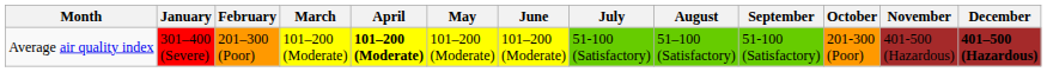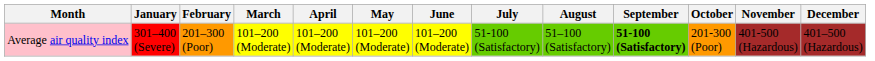row 2 | Month: no background -> pink background
row 2 | April: bold -> normal
row 2 | September: normal -> bold
row 2 | December: bold -> normal
